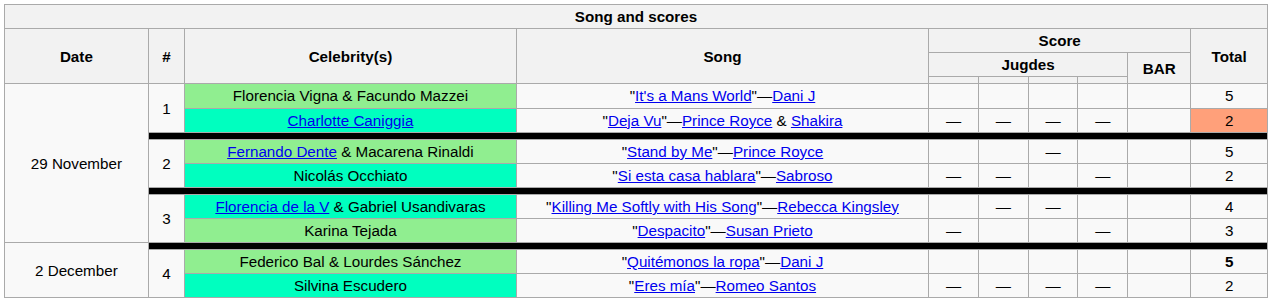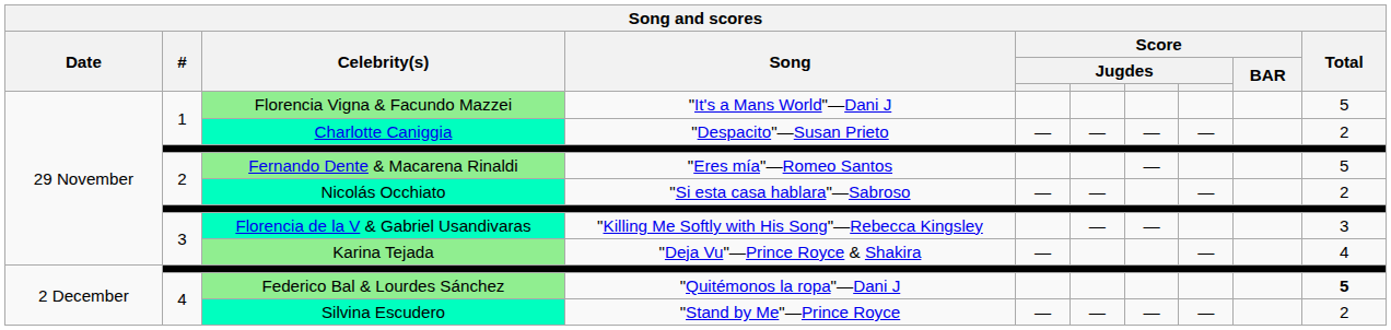Charlotte Caniggia | Song and scores / Song: "Deja Vu"—Prince Royce & Shakira -> "Despacito"—Susan Prieto
Charlotte Caniggia | Song and scores / Total: lightsalmon background -> no background
Fernando Dente & Macarena Rinaldi | Song and scores / Song: "Stand by Me"—Prince Royce -> "Eres mía"—Romeo Santos
Florencia de la V & Gabriel Usandivaras | Song and scores / Total: 4 -> 3
Karina Tejada | Song and scores / Song: "Despacito"—Susan Prieto -> "Deja Vu"—Prince Royce & Shakira
Karina Tejada | Song and scores / Total: 3 -> 4
Silvina Escudero | Song and scores / Song: "Eres mía"—Romeo Santos -> "Stand by Me"—Prince Royce
